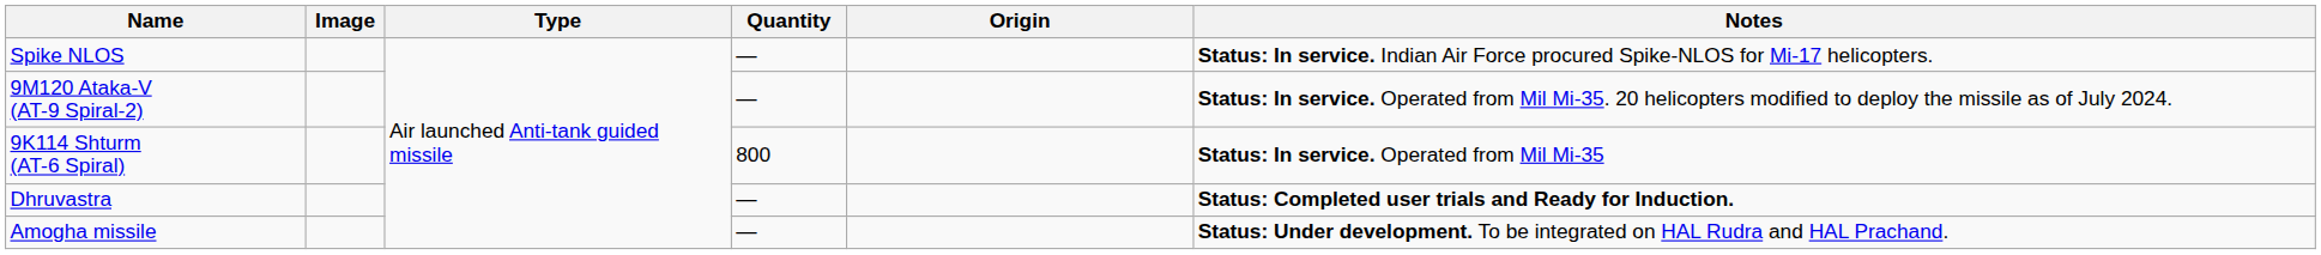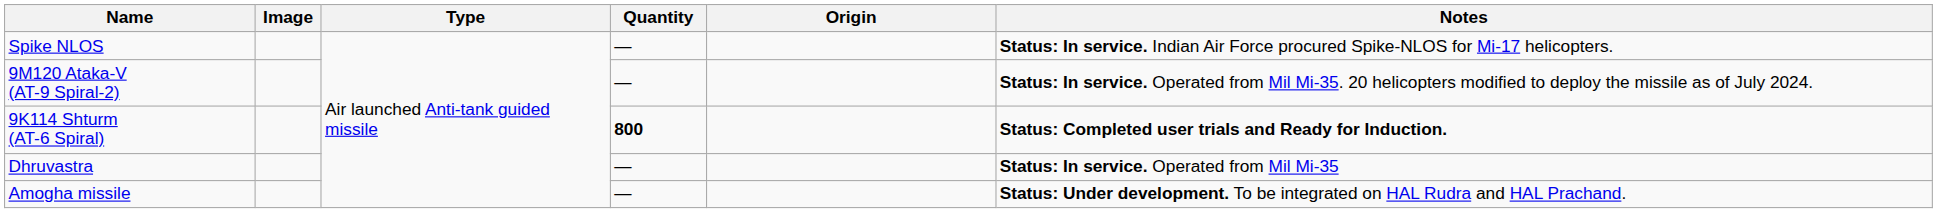9K114 Shturm (AT-6 Spiral) | Quantity: normal -> bold
9K114 Shturm (AT-6 Spiral) | Notes: Status: In service. Operated from Mil Mi-35 -> Status: Completed user trials and Ready for Induction.
Dhruvastra | Notes: Status: Completed user trials and Ready for Induction. -> Status: In service. Operated from Mil Mi-35
